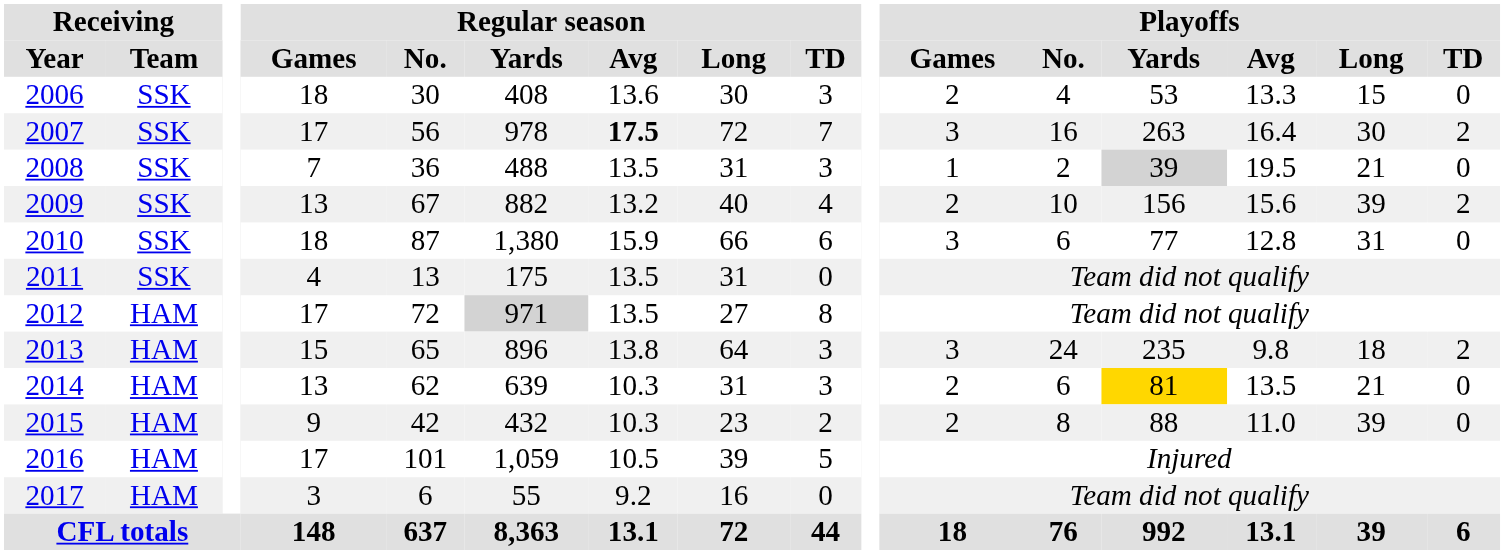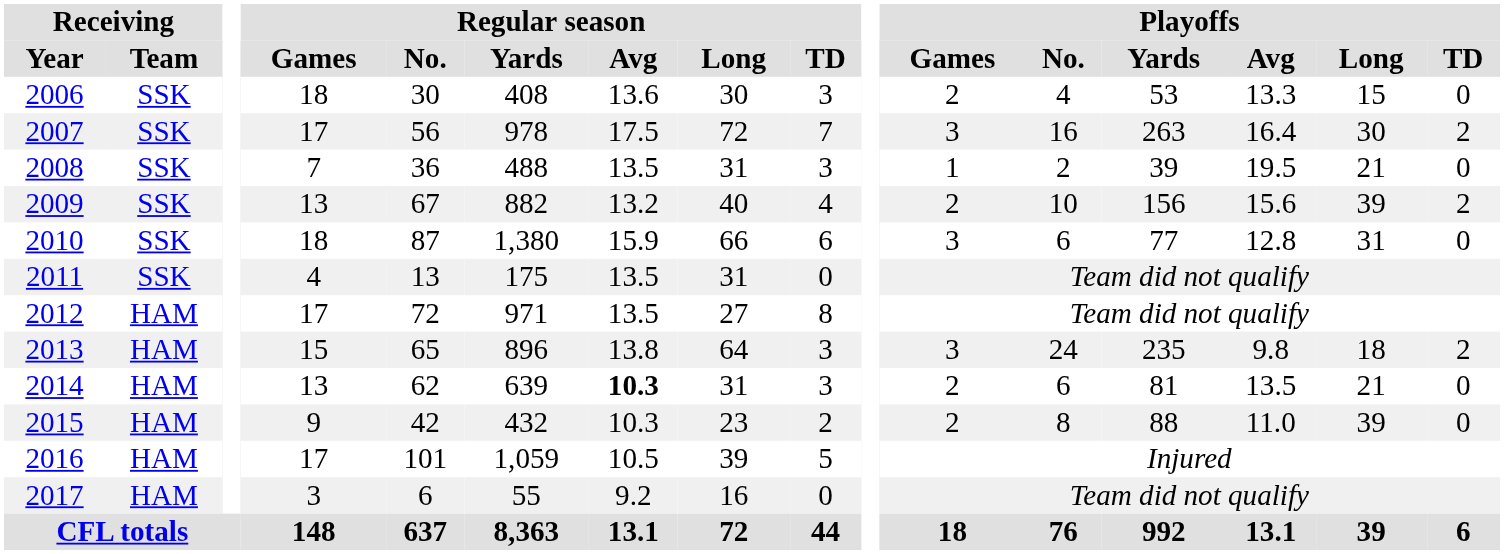2007 | Regular season / Avg: bold -> normal
2008 | Playoffs / Yards: lightgrey background -> no background
2012 | Regular season / Yards: lightgrey background -> no background
2014 | Regular season / Avg: normal -> bold
2014 | Playoffs / Yards: gold background -> no background
